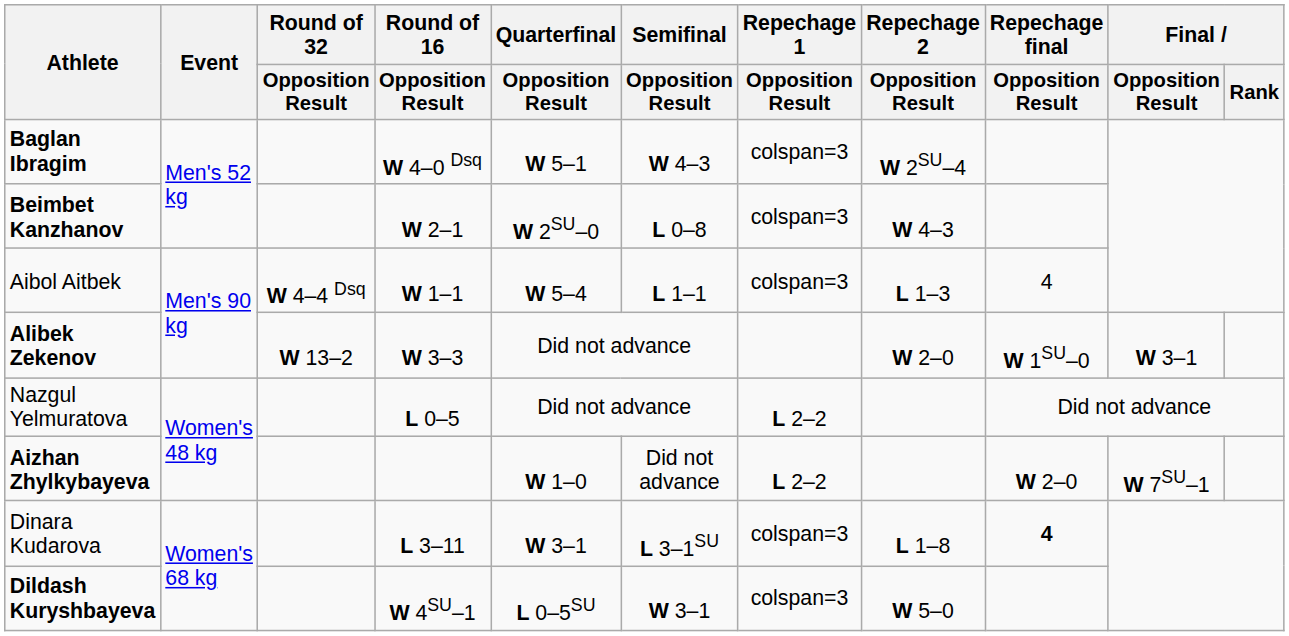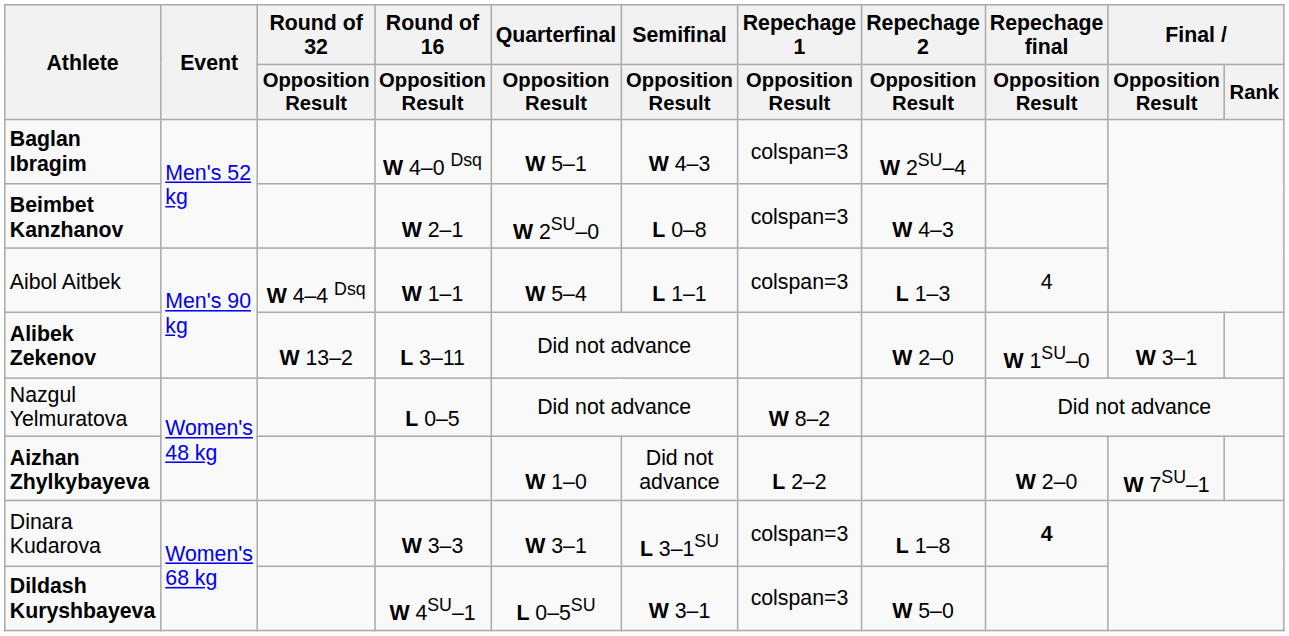Alibek Zekenov | Round of 16 / Opposition Result: W 3–3 -> L 3–11
Nazgul Yelmuratova | Repechage 1 / Opposition Result: L 2–2 -> W 8–2
Dinara Kudarova | Round of 16 / Opposition Result: L 3–11 -> W 3–3
